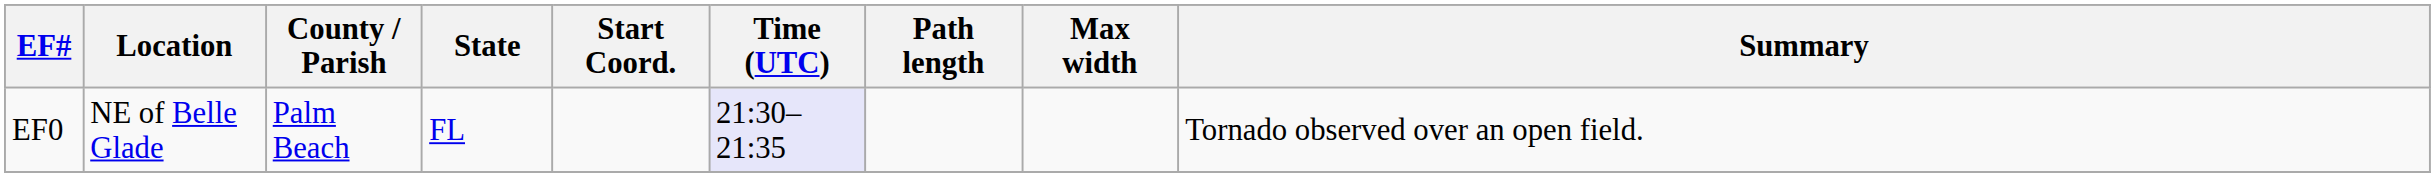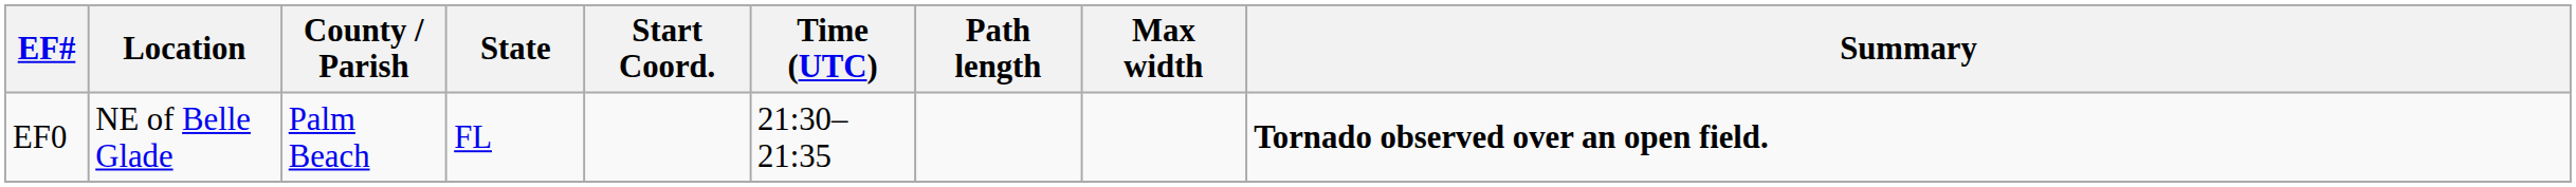EF0 | Time (UTC): lavender background -> no background
EF0 | Summary: normal -> bold
